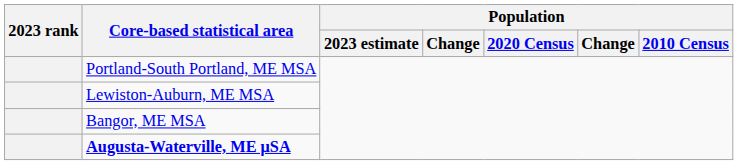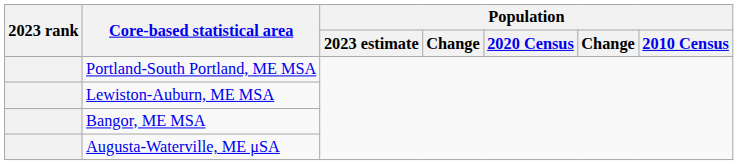Augusta-Waterville, ME μSA | Core-based statistical area: bold -> normal
